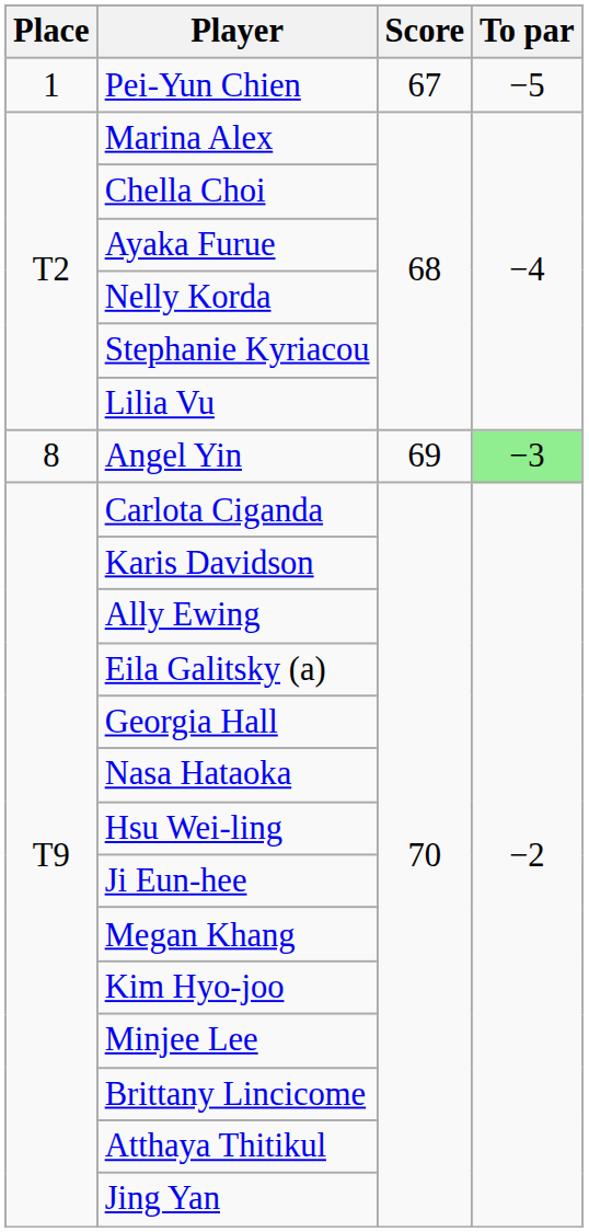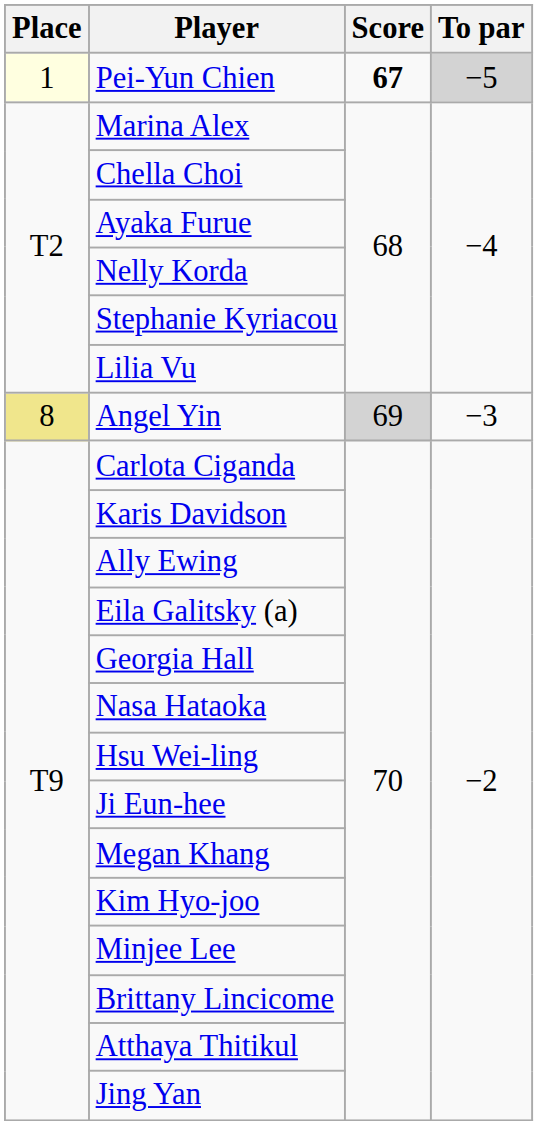Pei-Yun Chien | Place: no background -> lightyellow background
Pei-Yun Chien | Score: normal -> bold
Pei-Yun Chien | To par: no background -> lightgrey background
Angel Yin | Place: no background -> khaki background
Angel Yin | Score: no background -> lightgrey background
Angel Yin | To par: lightgreen background -> no background
